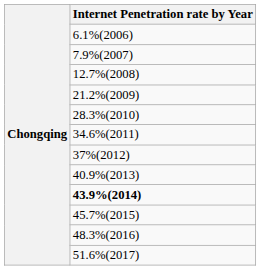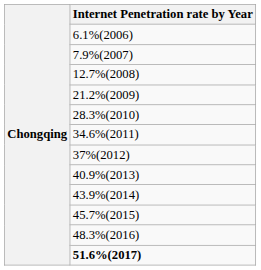43.9%(2014) | Internet Penetration rate by Year: bold -> normal
51.6%(2017) | Internet Penetration rate by Year: normal -> bold
